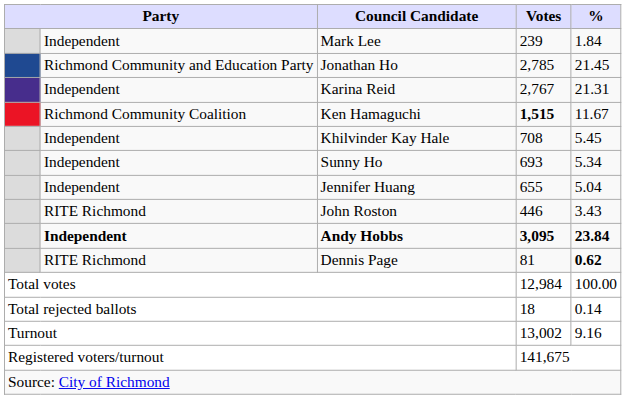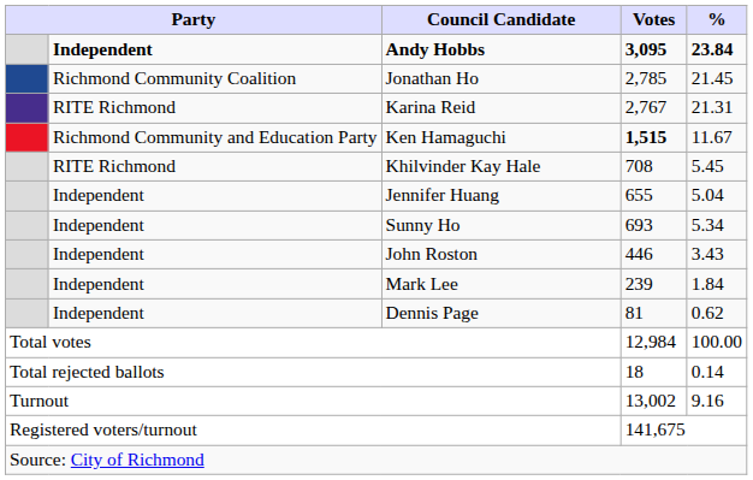rows swapped: Andy Hobbs <-> Mark Lee
Jonathan Ho | column 2: Richmond Community and Education Party -> Richmond Community Coalition
Karina Reid | column 2: Independent -> RITE Richmond
Ken Hamaguchi | column 2: Richmond Community Coalition -> Richmond Community and Education Party
Khilvinder Kay Hale | column 2: Independent -> RITE Richmond
rows swapped: Sunny Ho <-> Jennifer Huang
John Roston | column 2: RITE Richmond -> Independent
Dennis Page | column 2: RITE Richmond -> Independent
Dennis Page | %: bold -> normal
